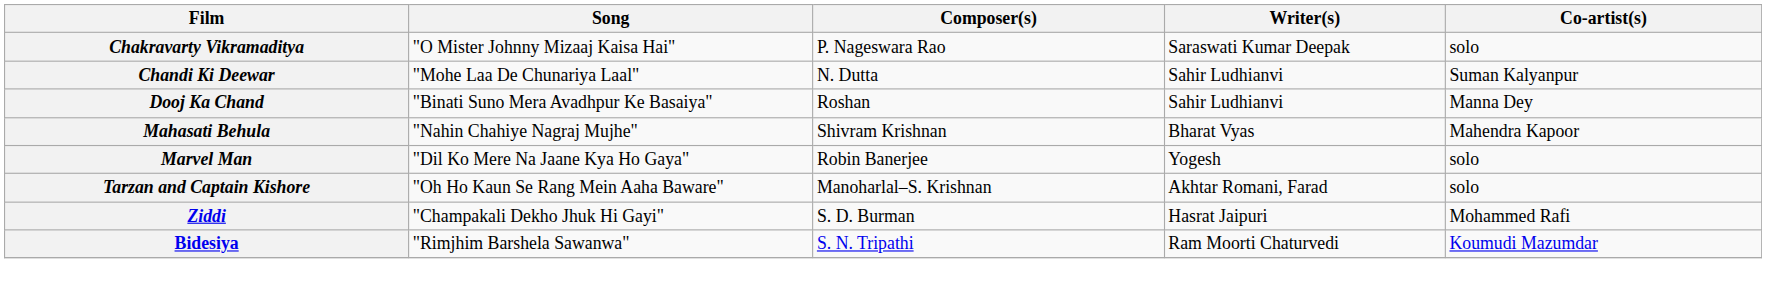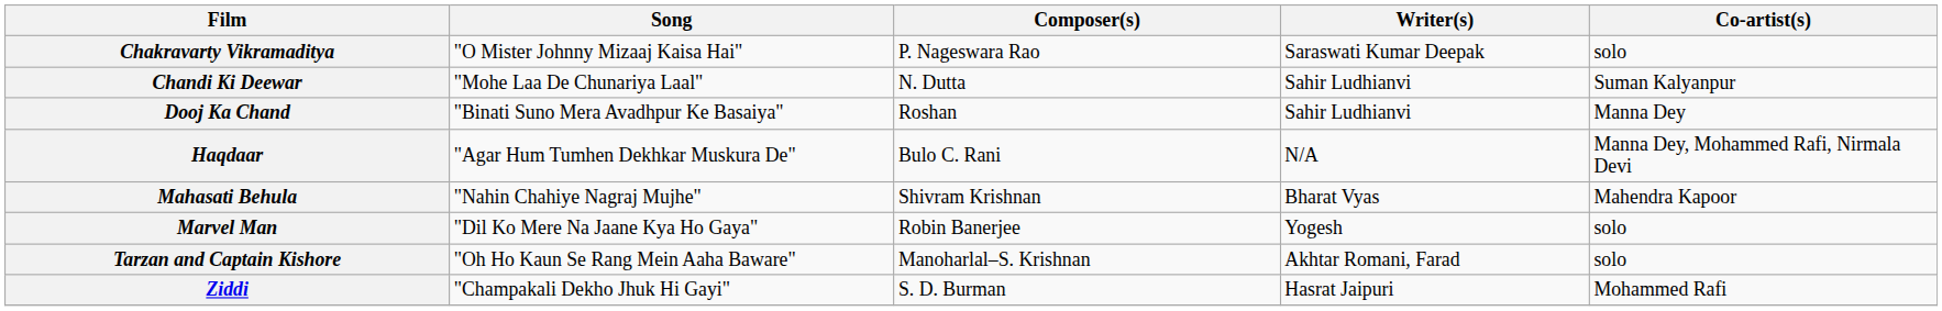+ row: Haqdaar | "Agar Hum Tumhen Dekhkar Muskura De" | Bulo C. Rani | N/A | Manna Dey, Mohammed Rafi, Nirmala Devi
- row: Bidesiya | "Rimjhim Barshela Sawanwa" | S. N. Tripathi | Ram Moorti Chaturvedi | Koumudi Mazumdar
